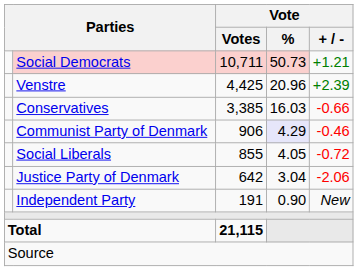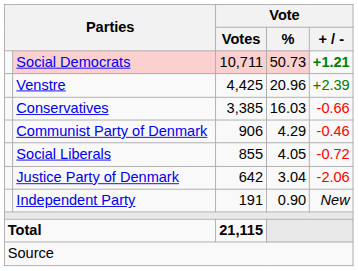Social Democrats | Vote / + / -: normal -> bold
Communist Party of Denmark | Vote / %: lavender background -> no background
